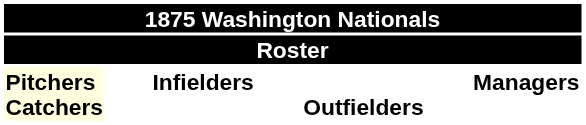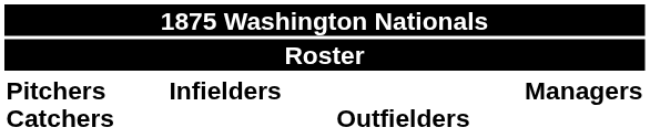Pitchers Catchers | column 1: lightyellow background -> no background
